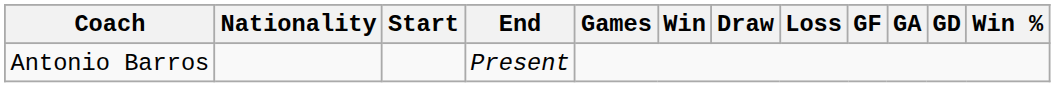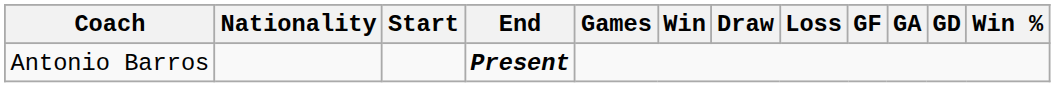Antonio Barros | End: normal -> bold
